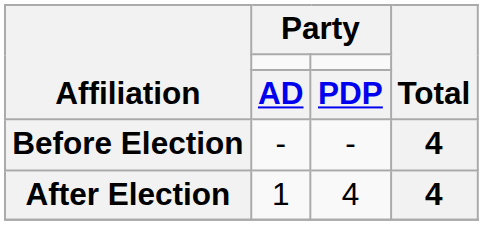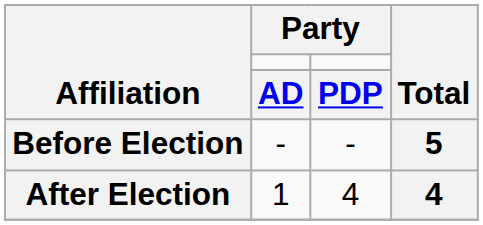Before Election | Total: 4 -> 5
